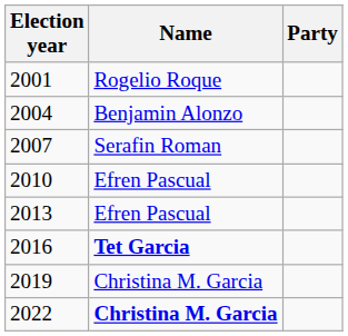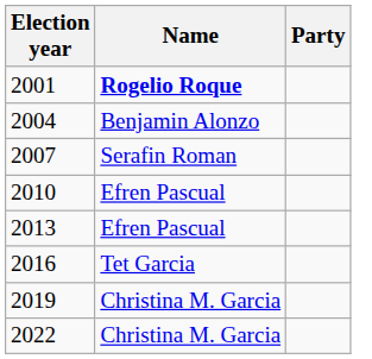2001 | Name: normal -> bold
2016 | Name: bold -> normal
2022 | Name: bold -> normal
